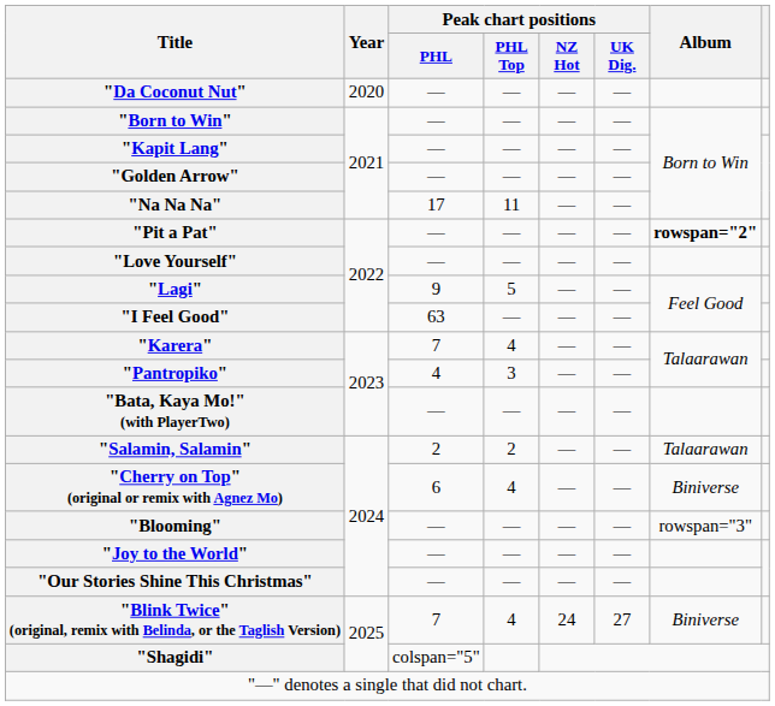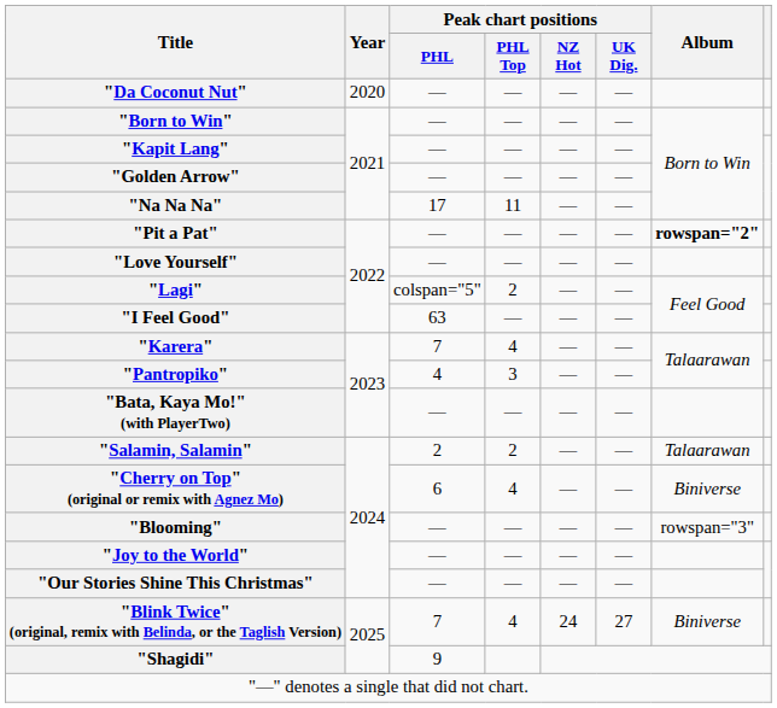"Lagi" | Peak chart positions / PHL: 9 -> colspan="5"
"Lagi" | Peak chart positions / PHL Top: 5 -> 2
"Shagidi" | Peak chart positions / PHL: colspan="5" -> 9
